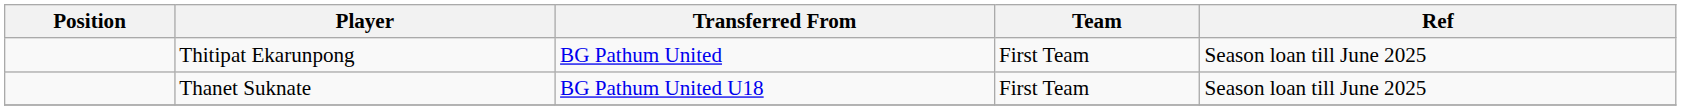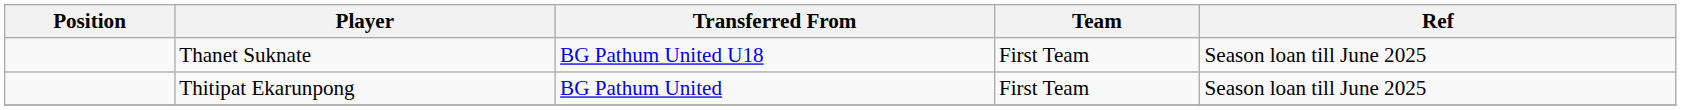rows swapped: Thanet Suknate <-> Thitipat Ekarunpong
